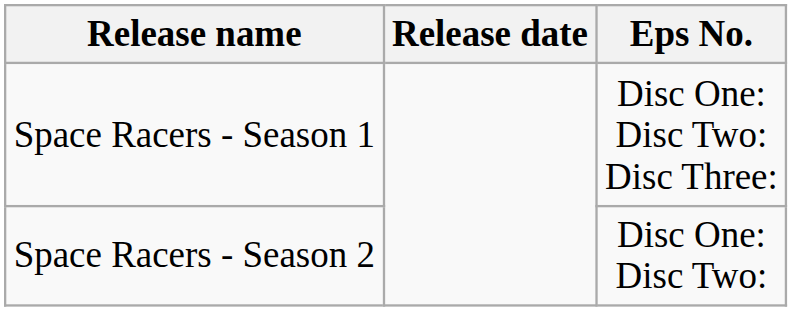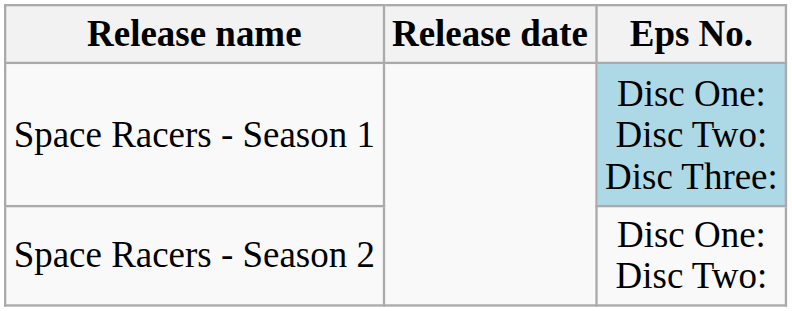Space Racers - Season 1 | Eps No.: no background -> lightblue background
